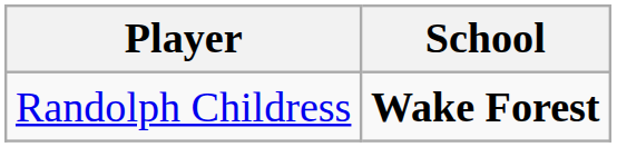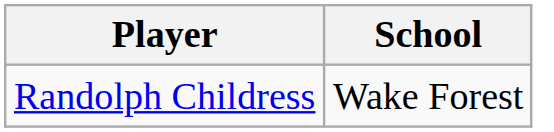Randolph Childress | School: bold -> normal
